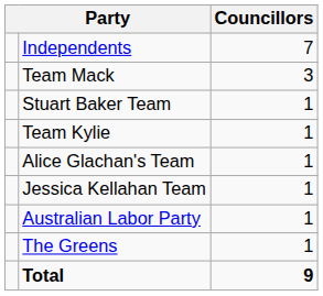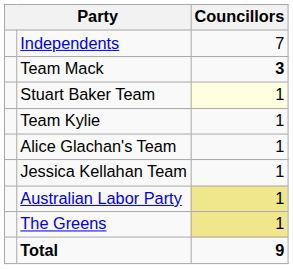Team Mack | Councillors: normal -> bold
Stuart Baker Team | Councillors: no background -> lightyellow background
Australian Labor Party | Councillors: no background -> khaki background
The Greens | Councillors: no background -> khaki background
